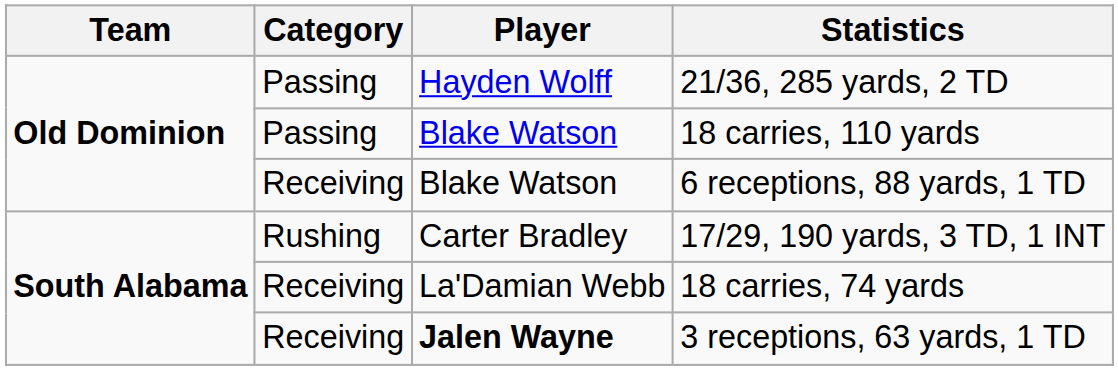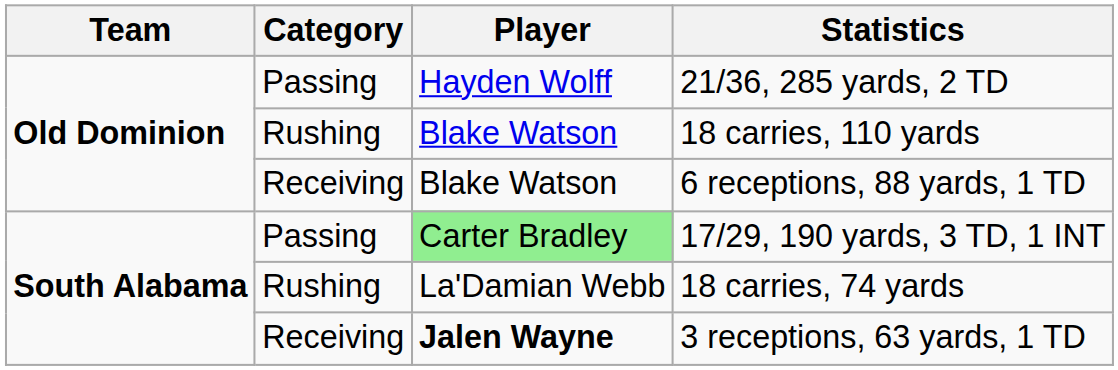18 carries, 110 yards | Category: Passing -> Rushing
17/29, 190 yards, 3 TD, 1 INT | Category: Rushing -> Passing
17/29, 190 yards, 3 TD, 1 INT | Player: no background -> lightgreen background
18 carries, 74 yards | Category: Receiving -> Rushing
